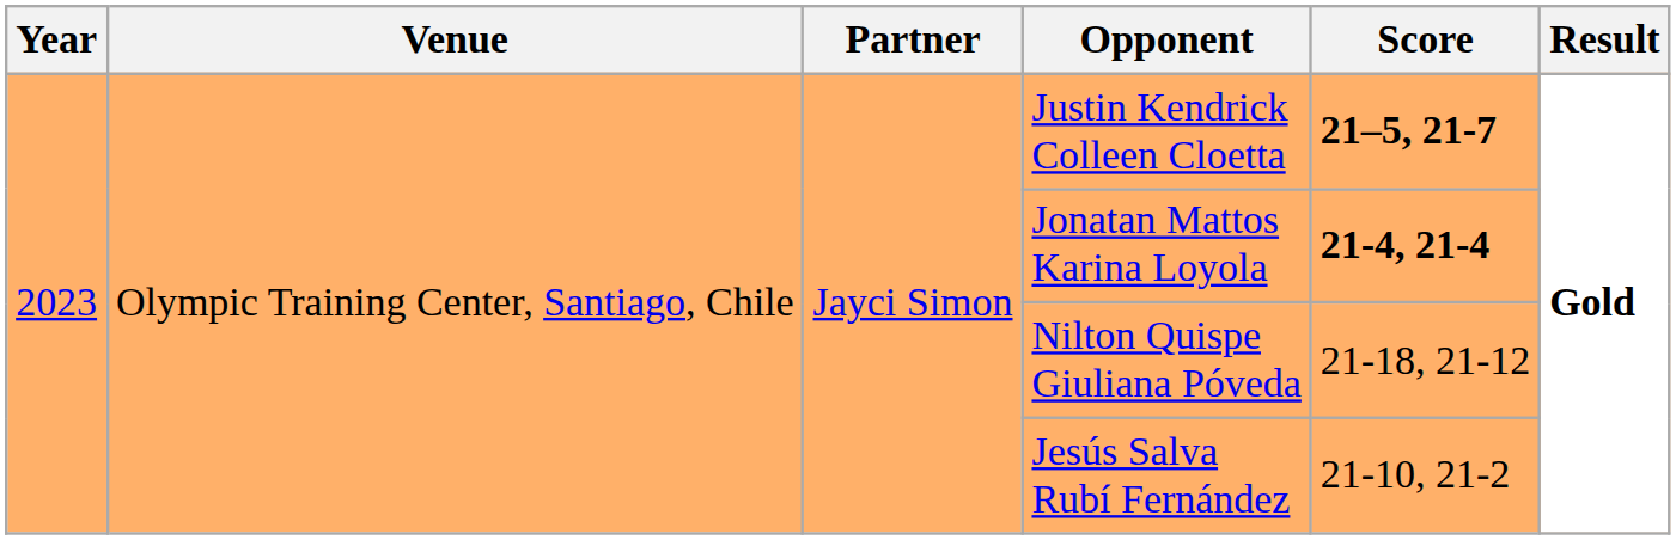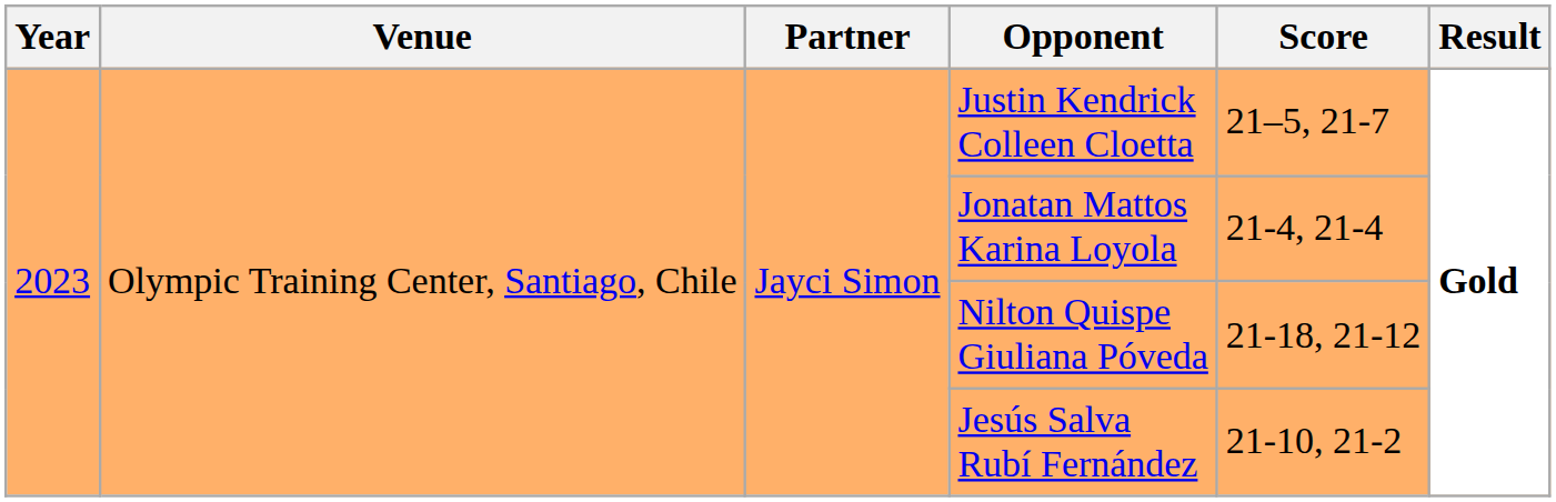Justin Kendrick Colleen Cloetta | Score: bold -> normal
Jonatan Mattos Karina Loyola | Score: bold -> normal
